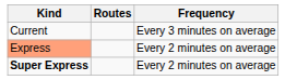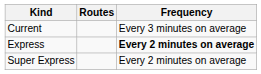row 3 | Kind: lightsalmon background -> no background
row 3 | Frequency: normal -> bold
row 4 | Kind: bold -> normal
